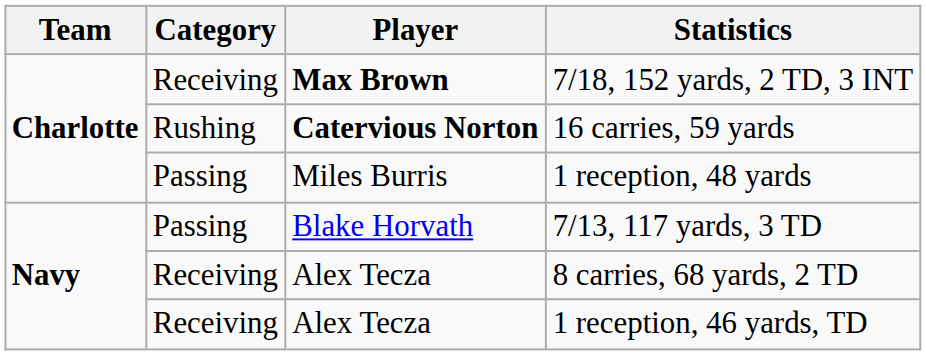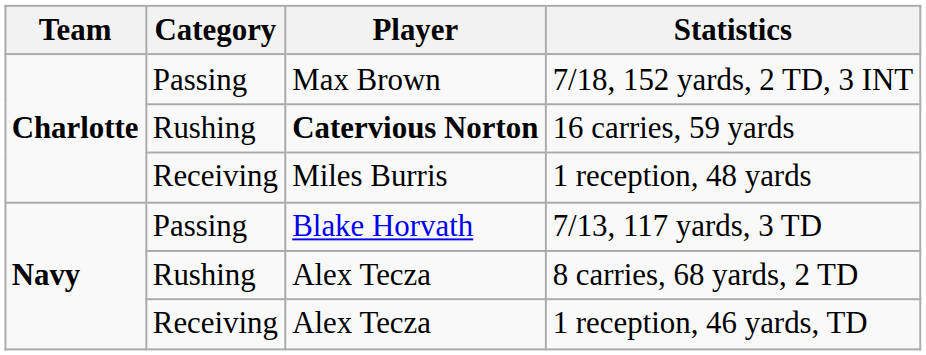7/18, 152 yards, 2 TD, 3 INT | Category: Receiving -> Passing
7/18, 152 yards, 2 TD, 3 INT | Player: bold -> normal
1 reception, 48 yards | Category: Passing -> Receiving
8 carries, 68 yards, 2 TD | Category: Receiving -> Rushing
